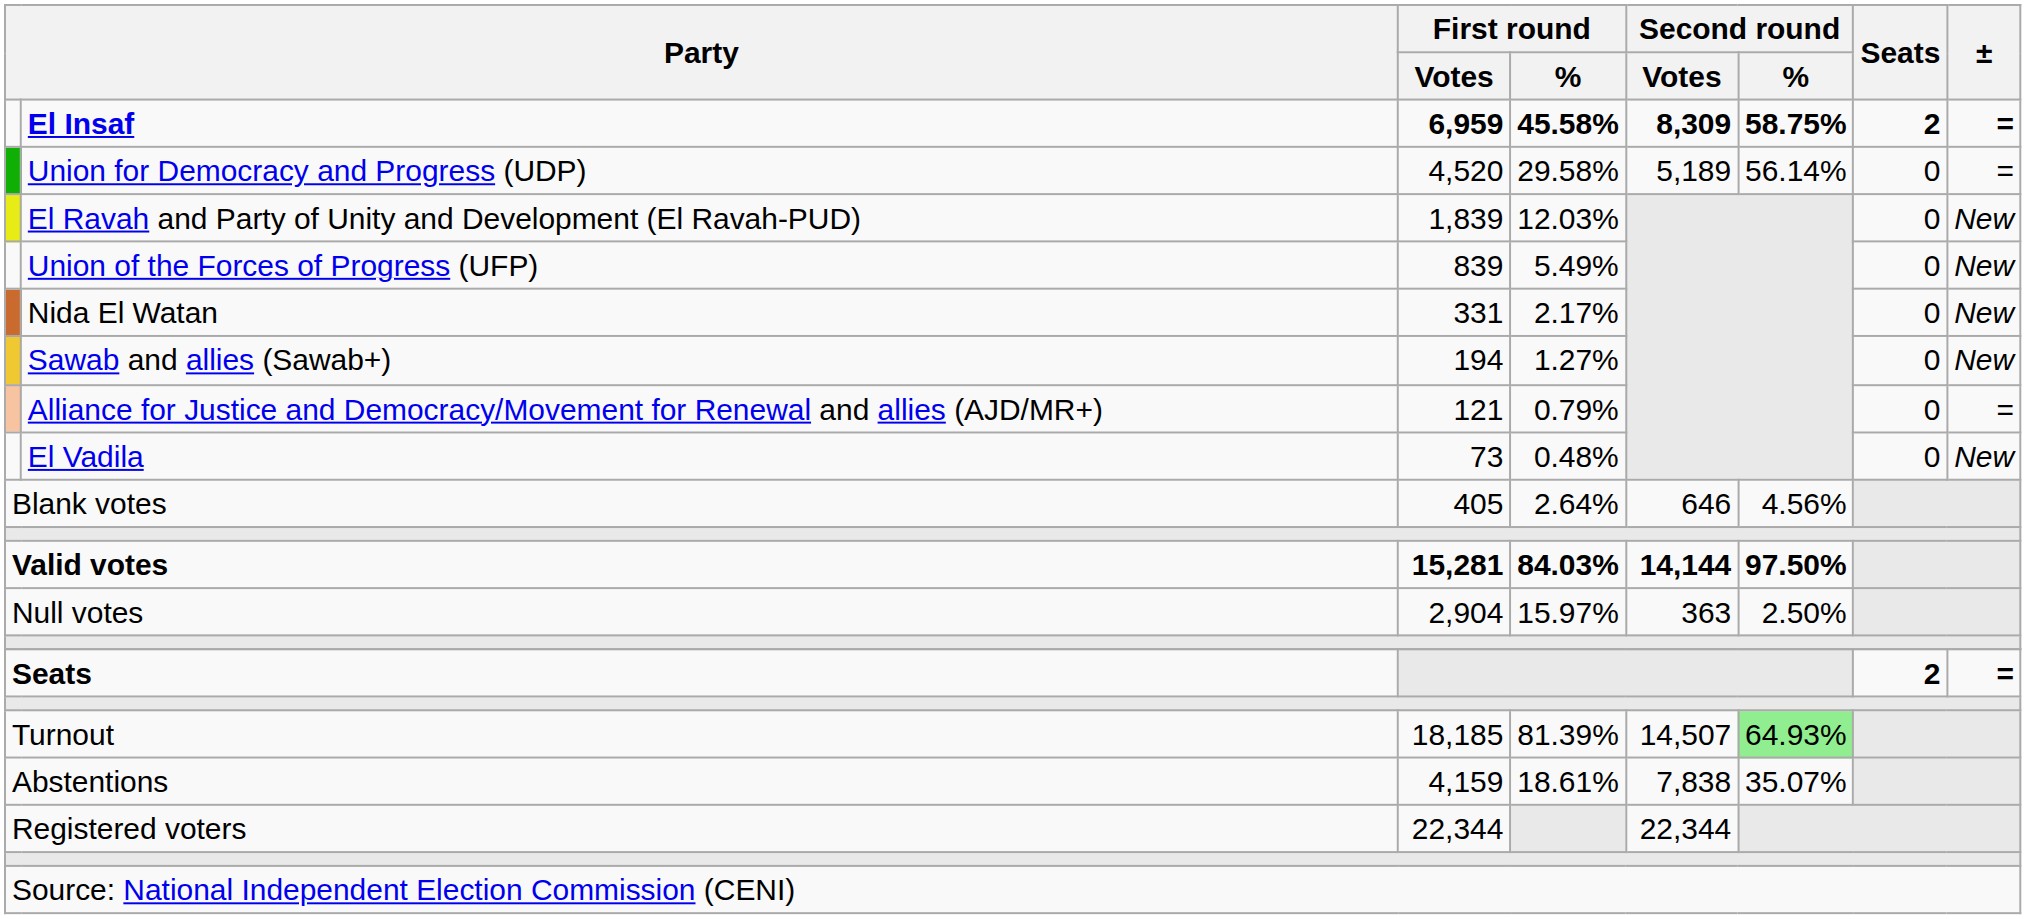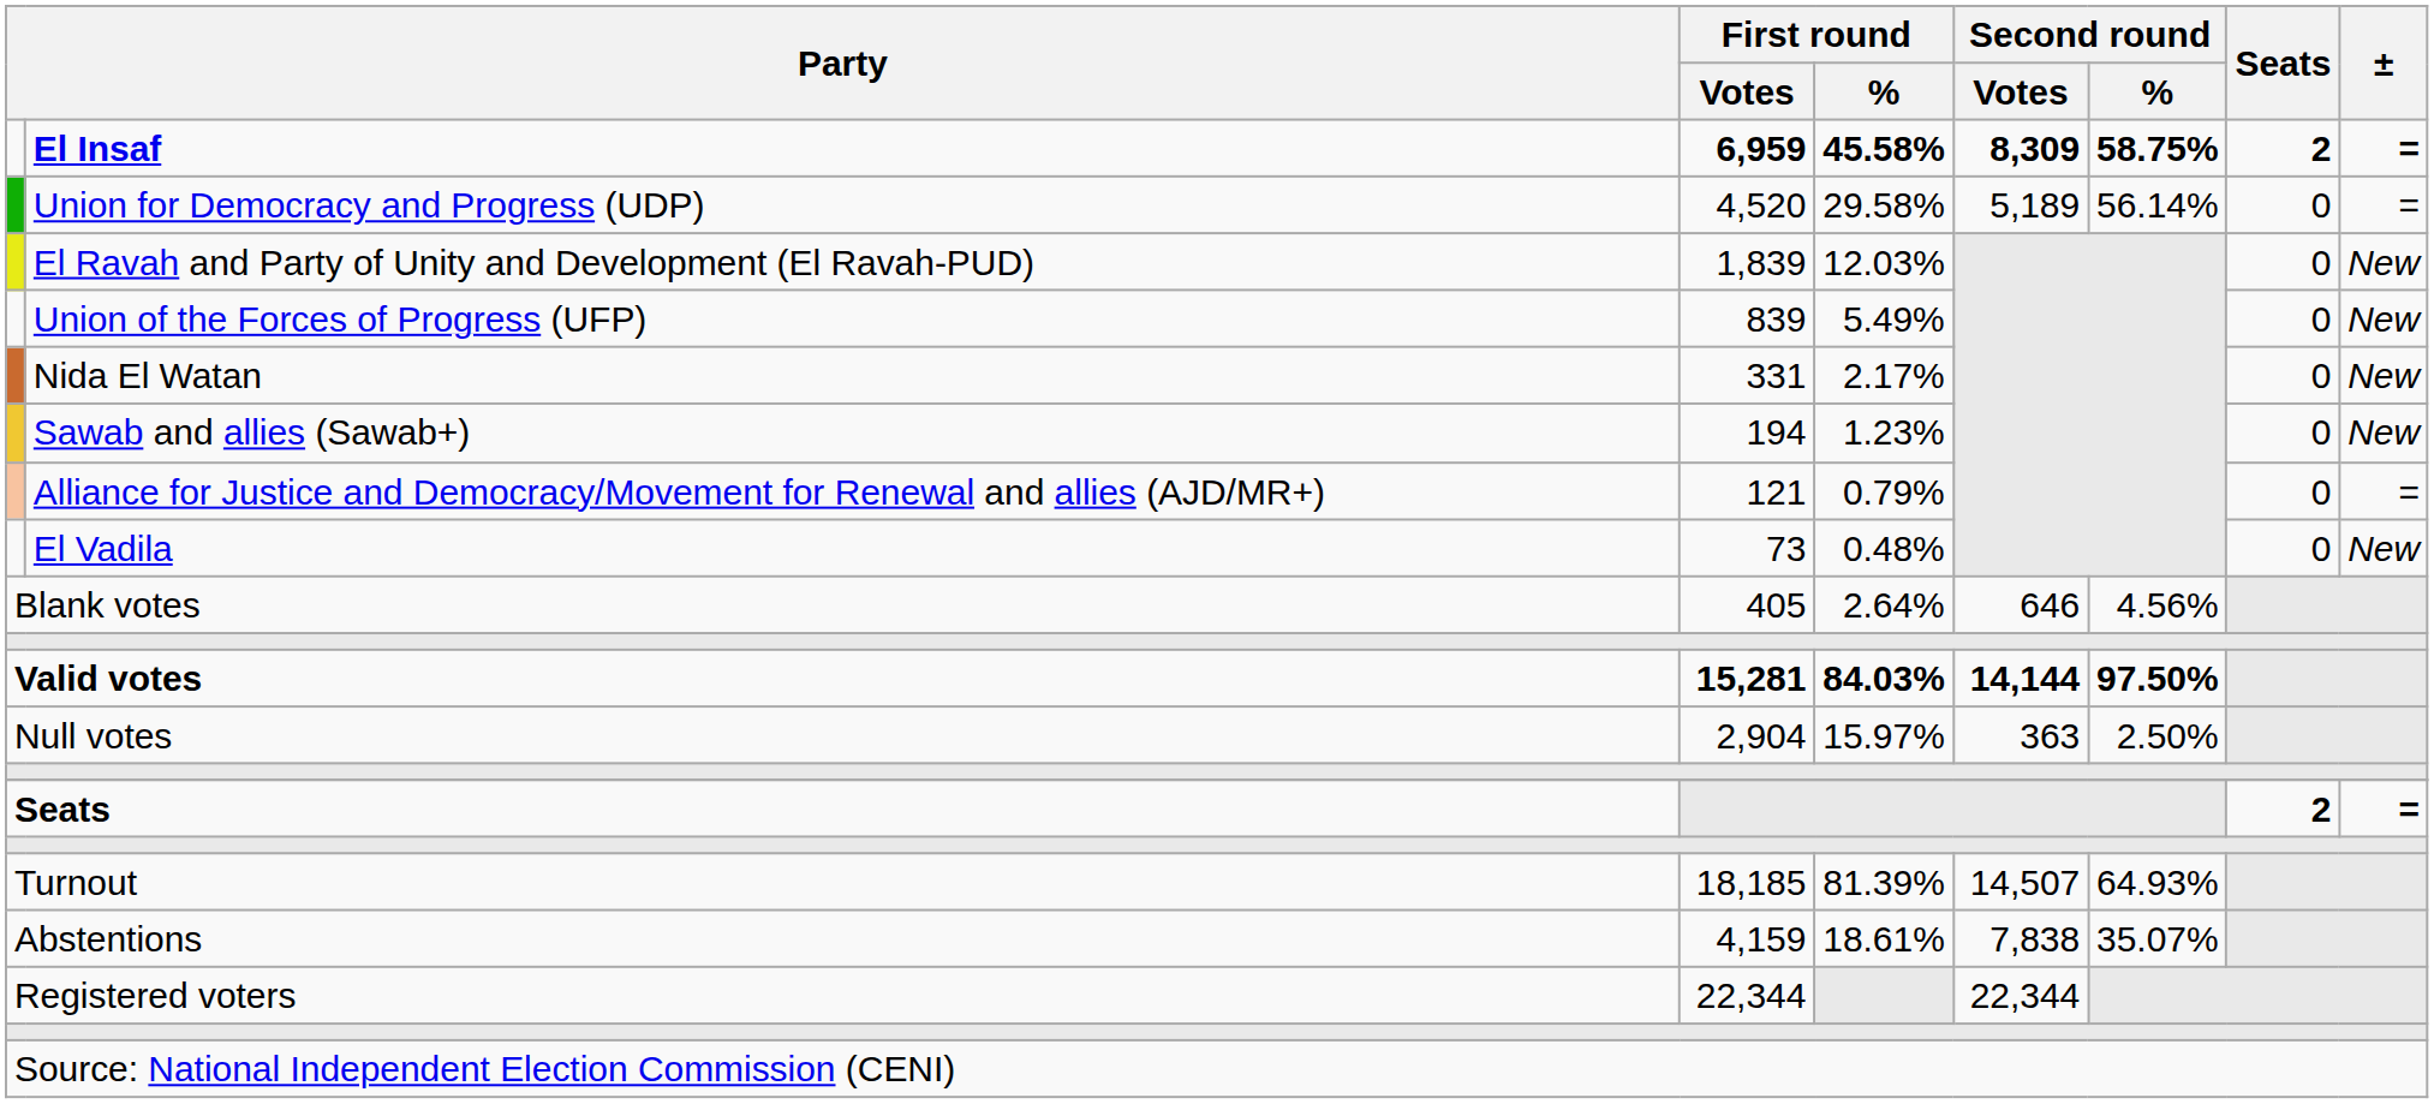Sawab and allies (Sawab+) | First round / %: 1.27% -> 1.23%
Turnout | Second round / %: lightgreen background -> no background
